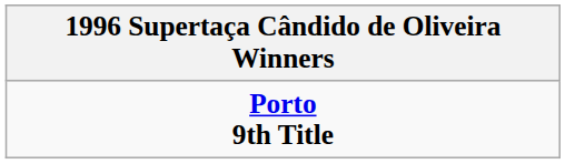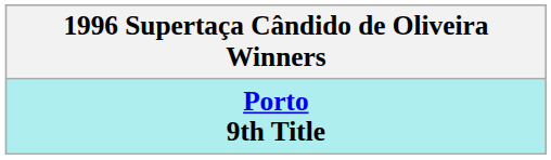row 2 | column 1: no background -> paleturquoise background
